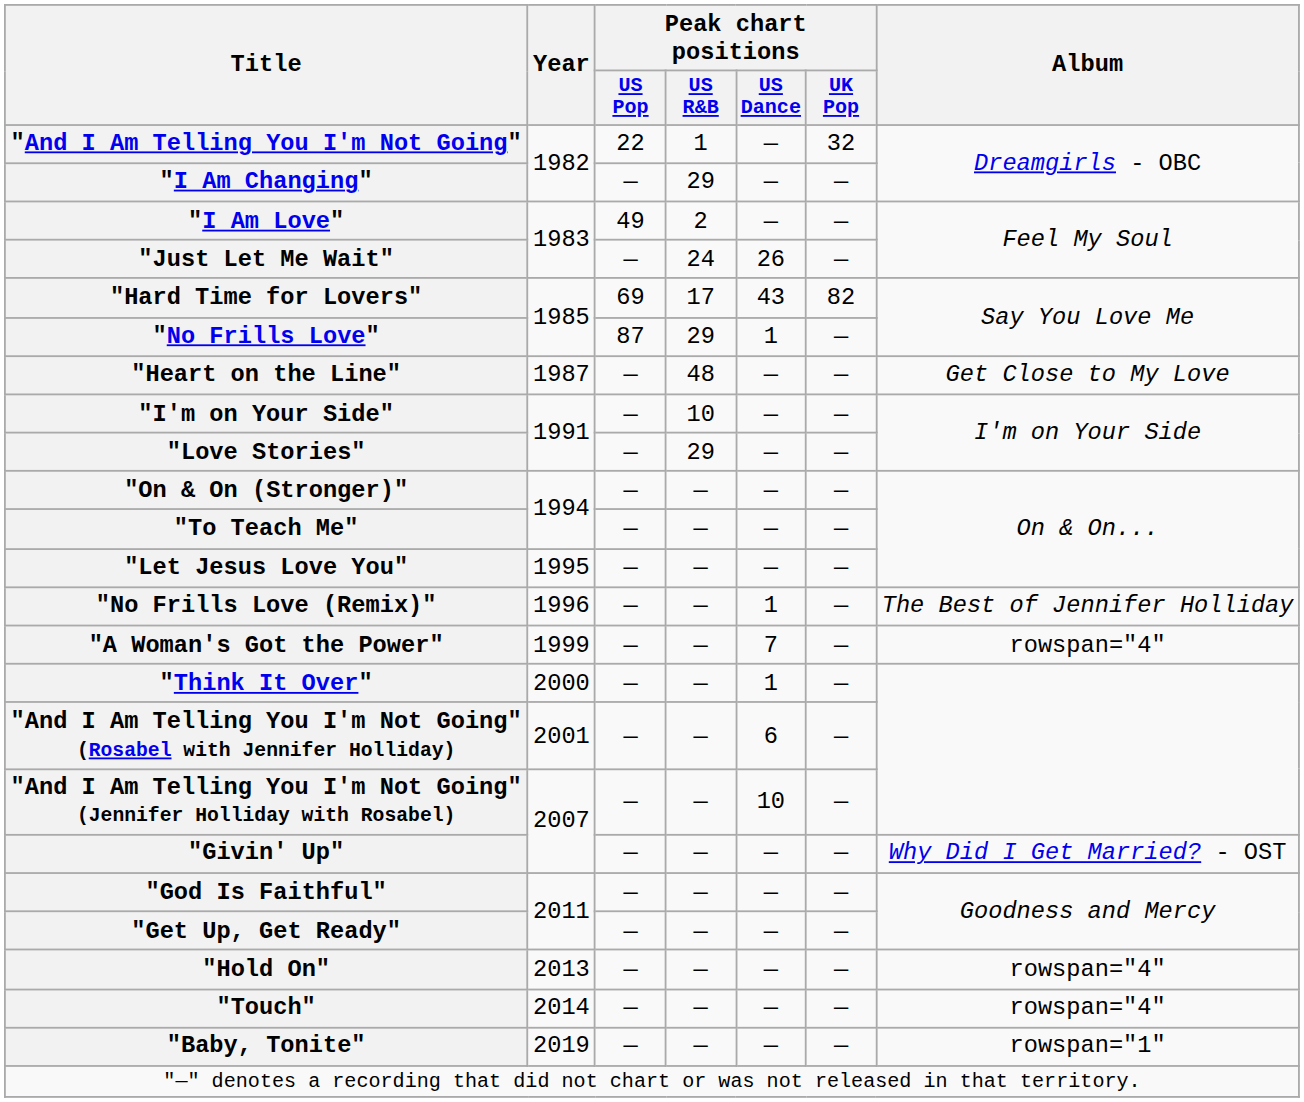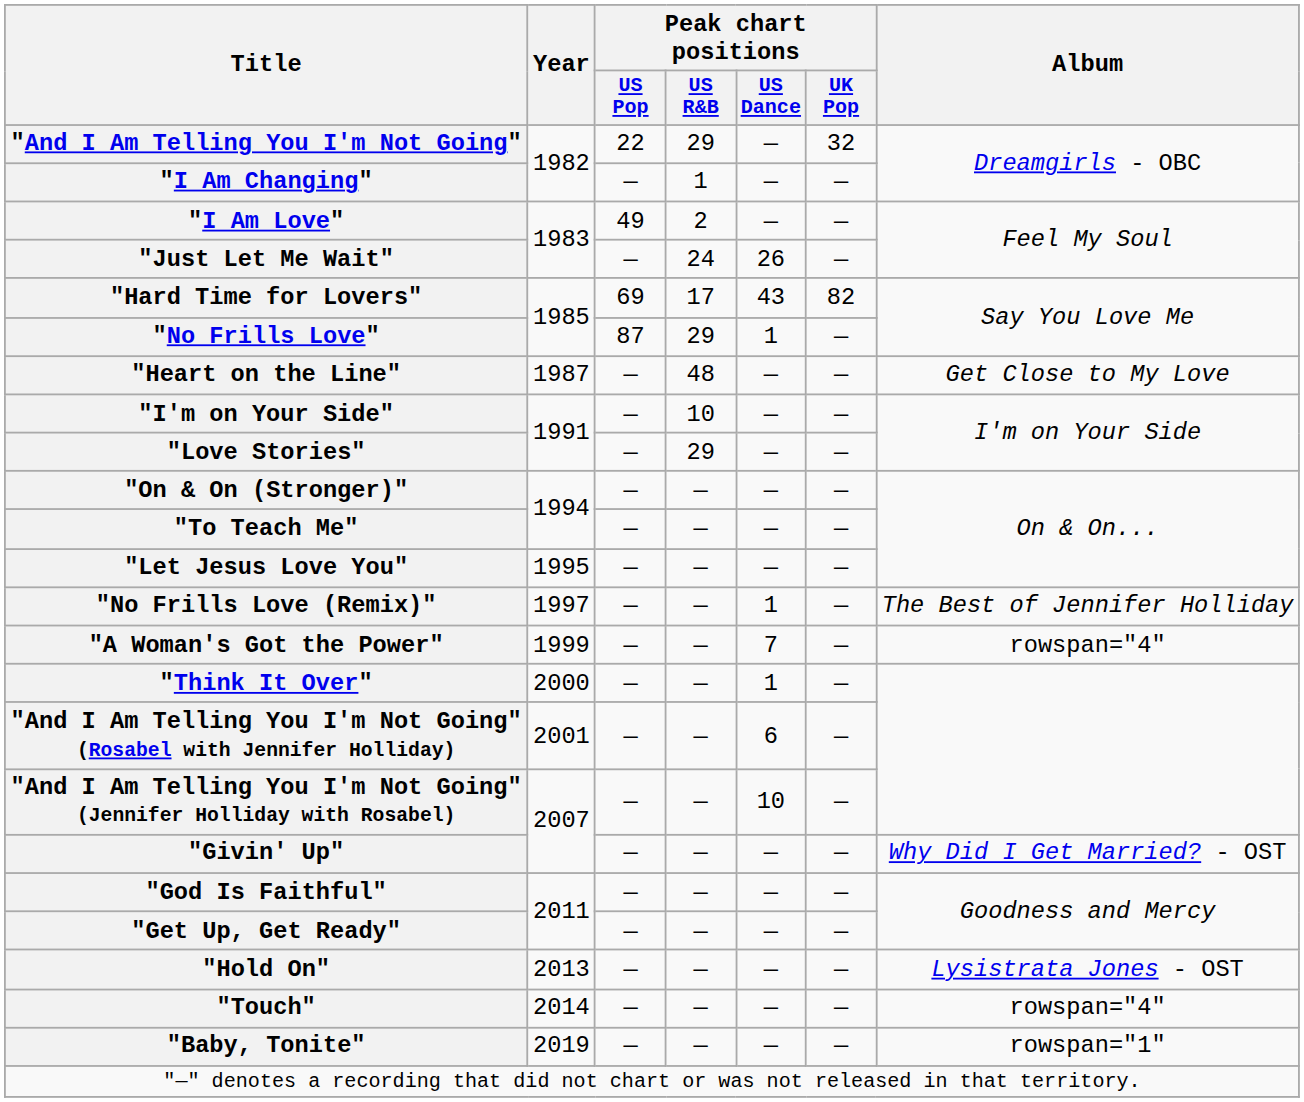"And I Am Telling You I'm Not Going" | Peak chart positions / US R&B: 1 -> 29
"I Am Changing" | Peak chart positions / US R&B: 29 -> 1
"No Frills Love (Remix)" | Year: 1996 -> 1997
"Hold On" | Album: rowspan="4" -> Lysistrata Jones - OST
